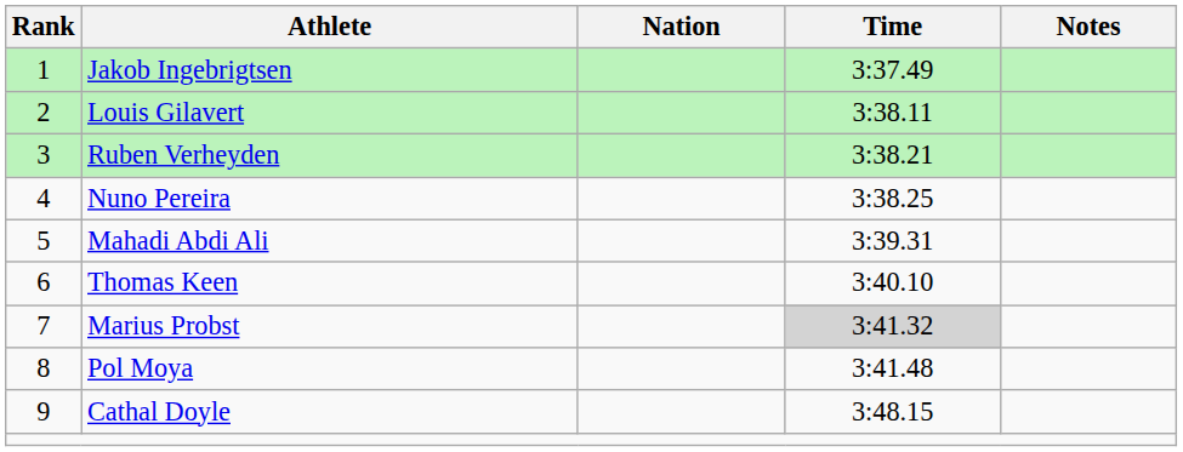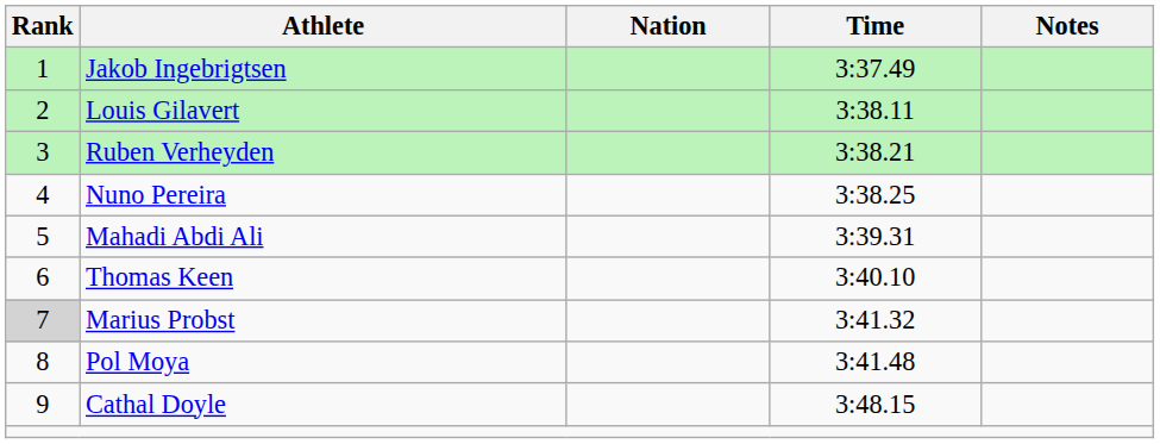Marius Probst | Rank: no background -> lightgrey background
Marius Probst | Time: lightgrey background -> no background
